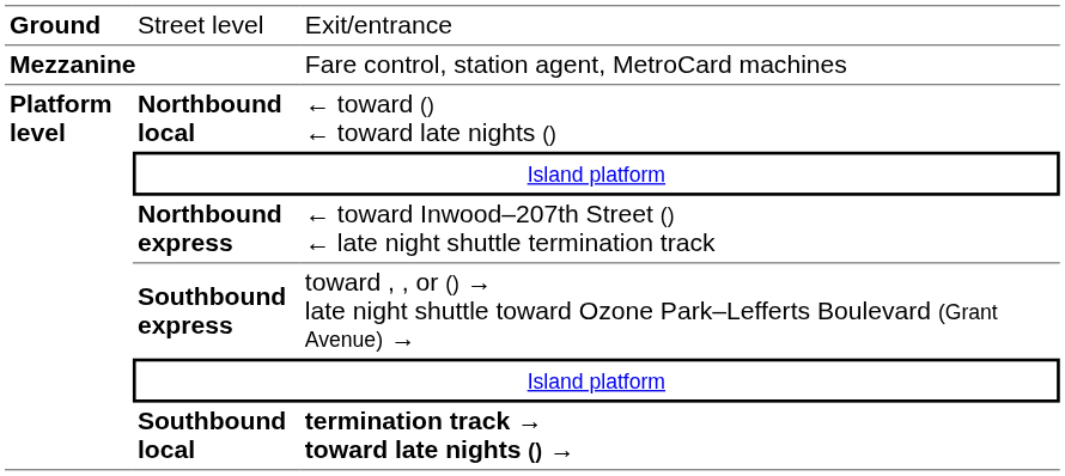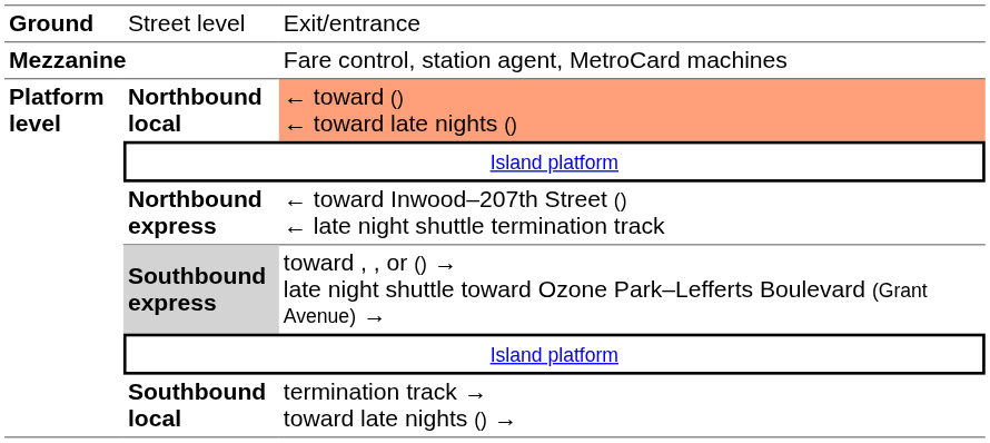Northbound local | column 3: no background -> lightsalmon background
Southbound express | column 2: no background -> lightgrey background
Southbound local | column 3: bold -> normal
